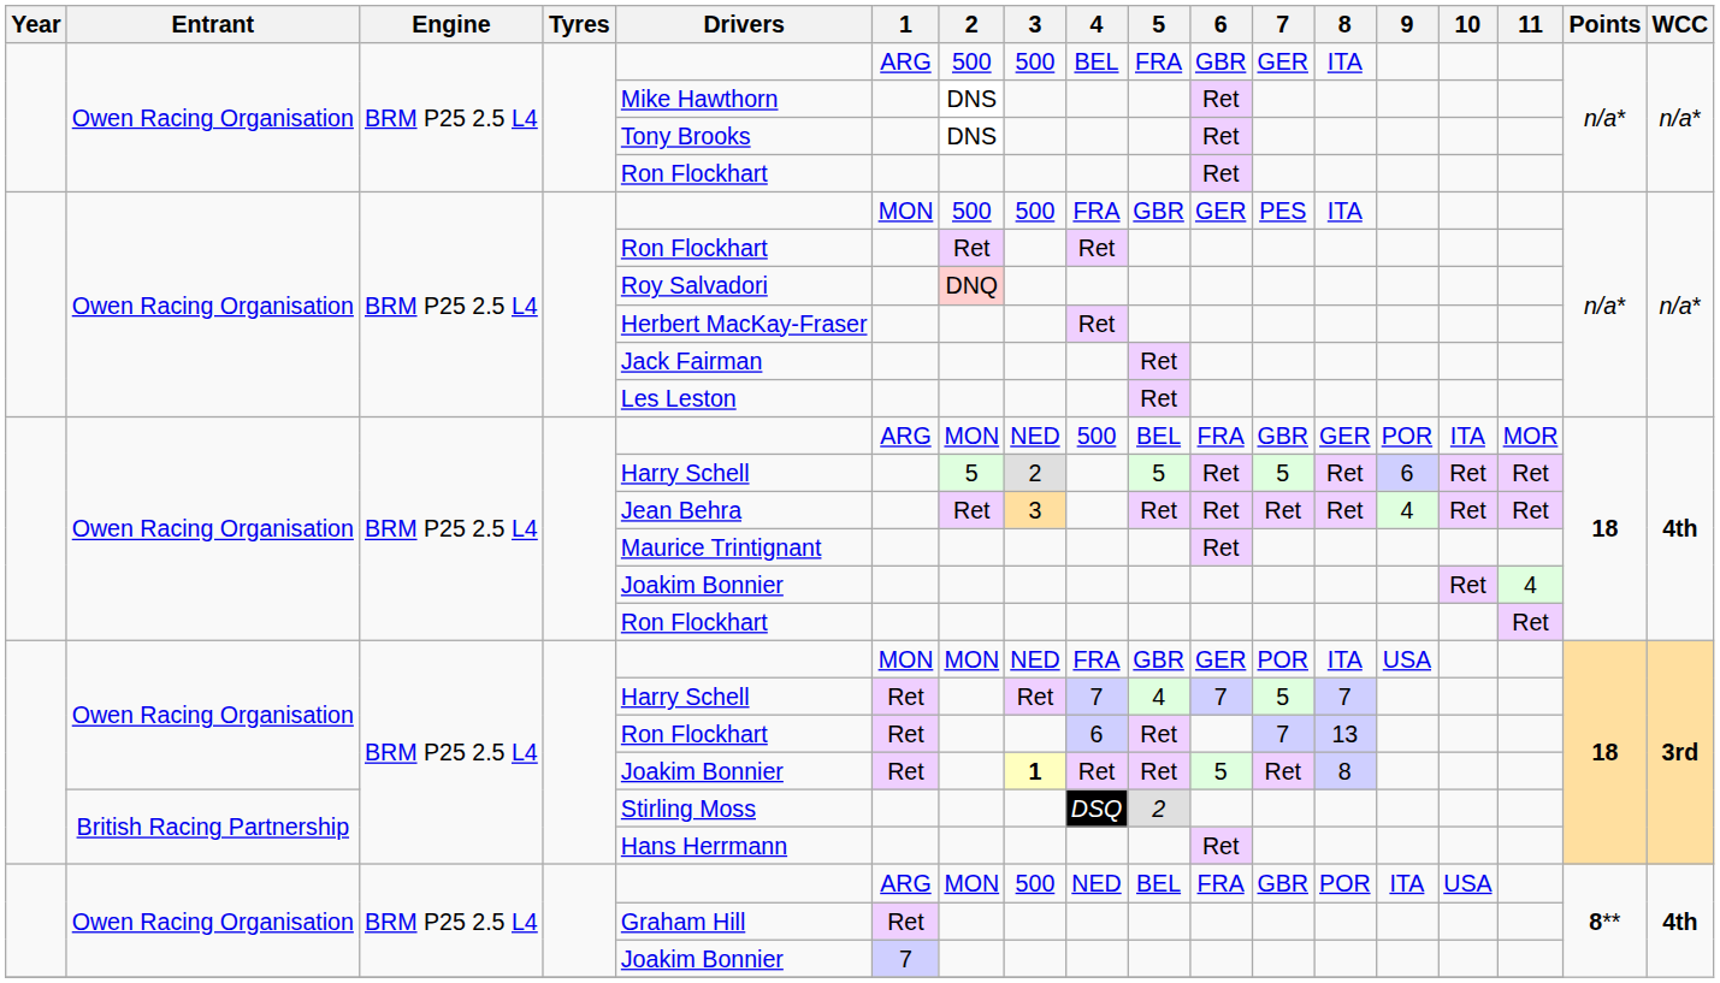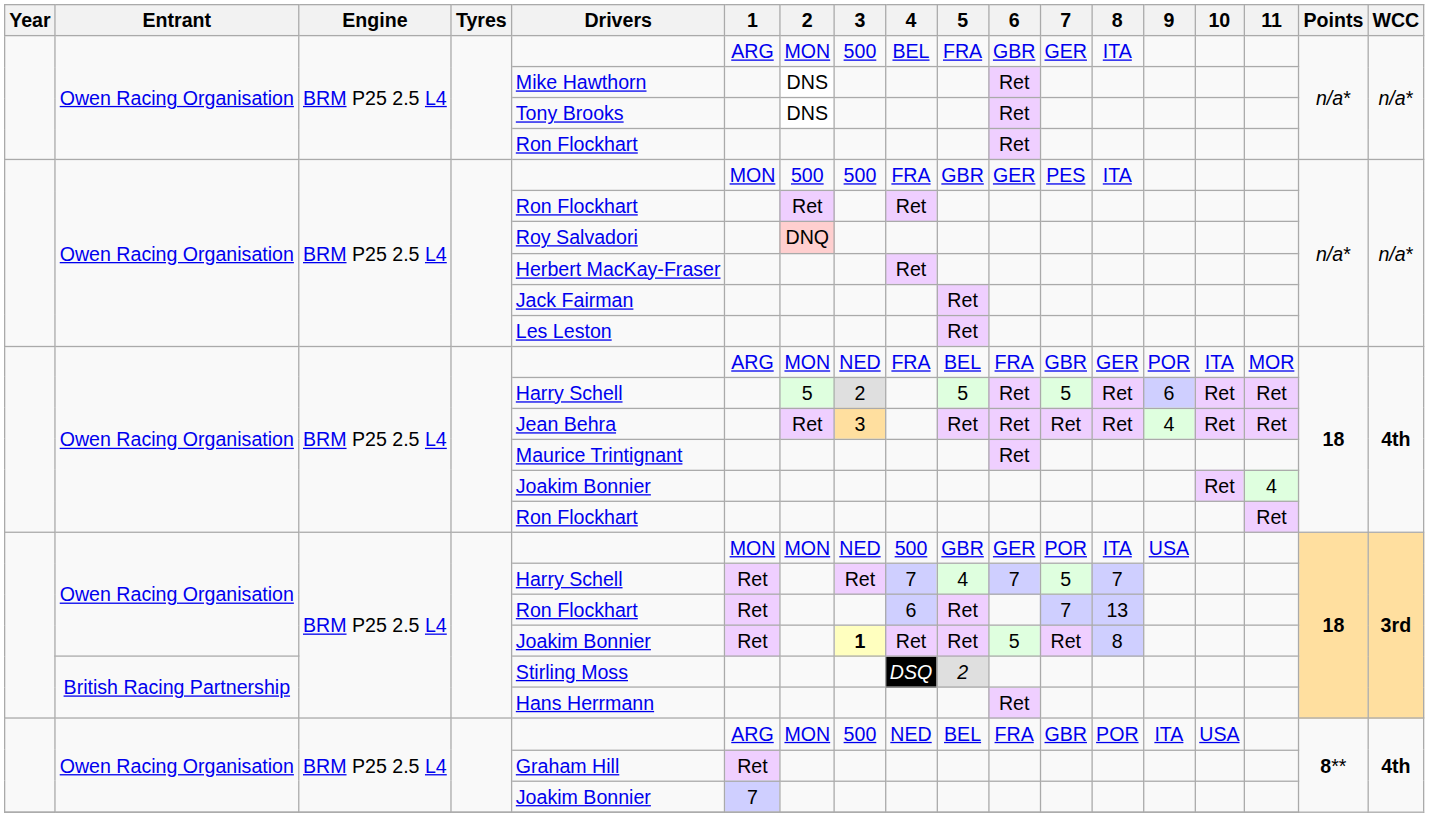row 2 | 2: 500 -> MON
row 12 | 4: 500 -> FRA
row 18 | 4: FRA -> 500
